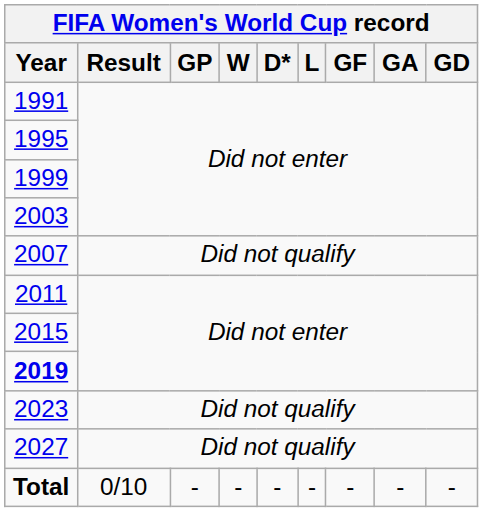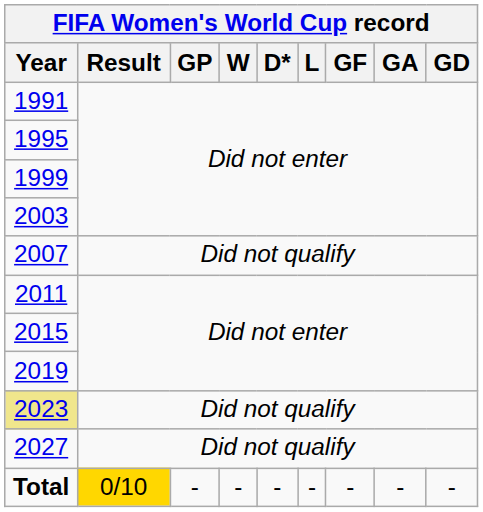2019 | Year: bold -> normal
2023 | Year: no background -> khaki background
Total | Result: no background -> gold background
